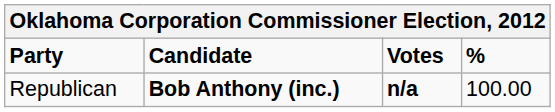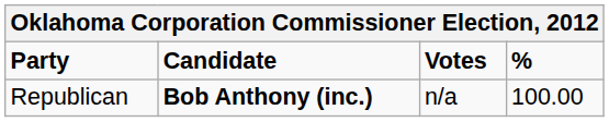Republican | Votes: bold -> normal
